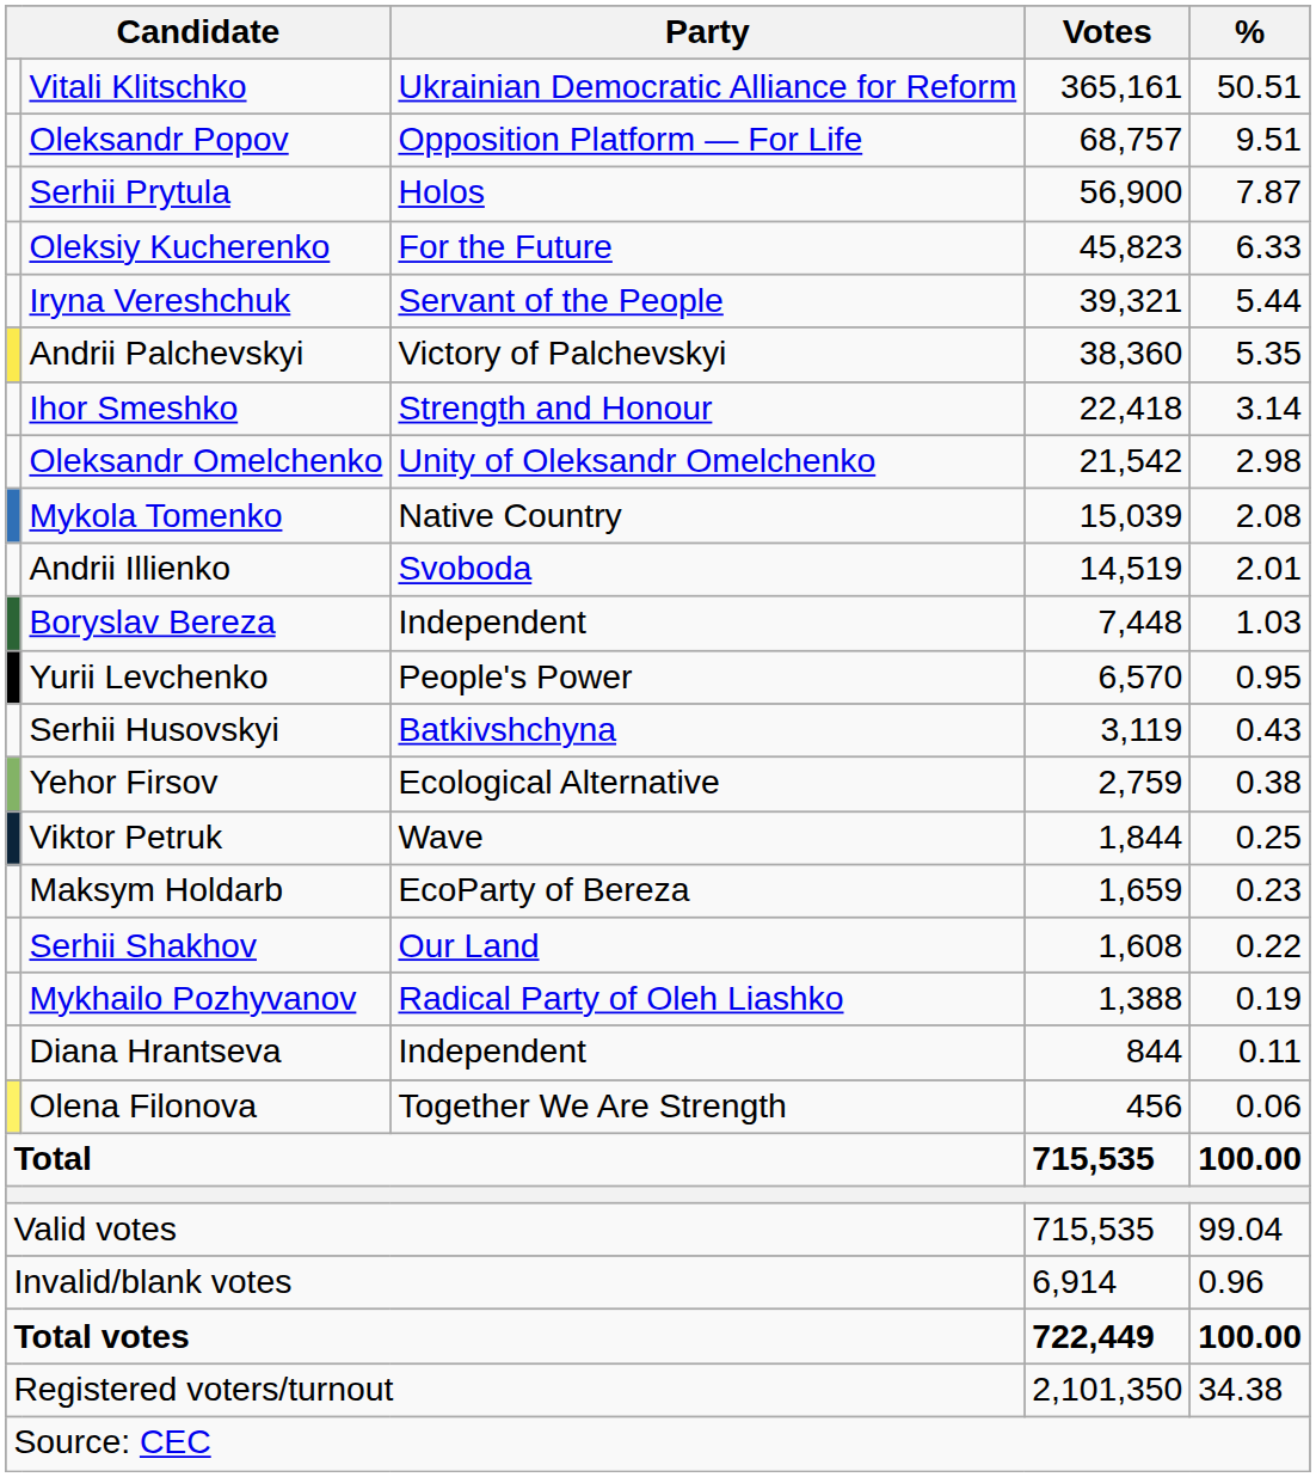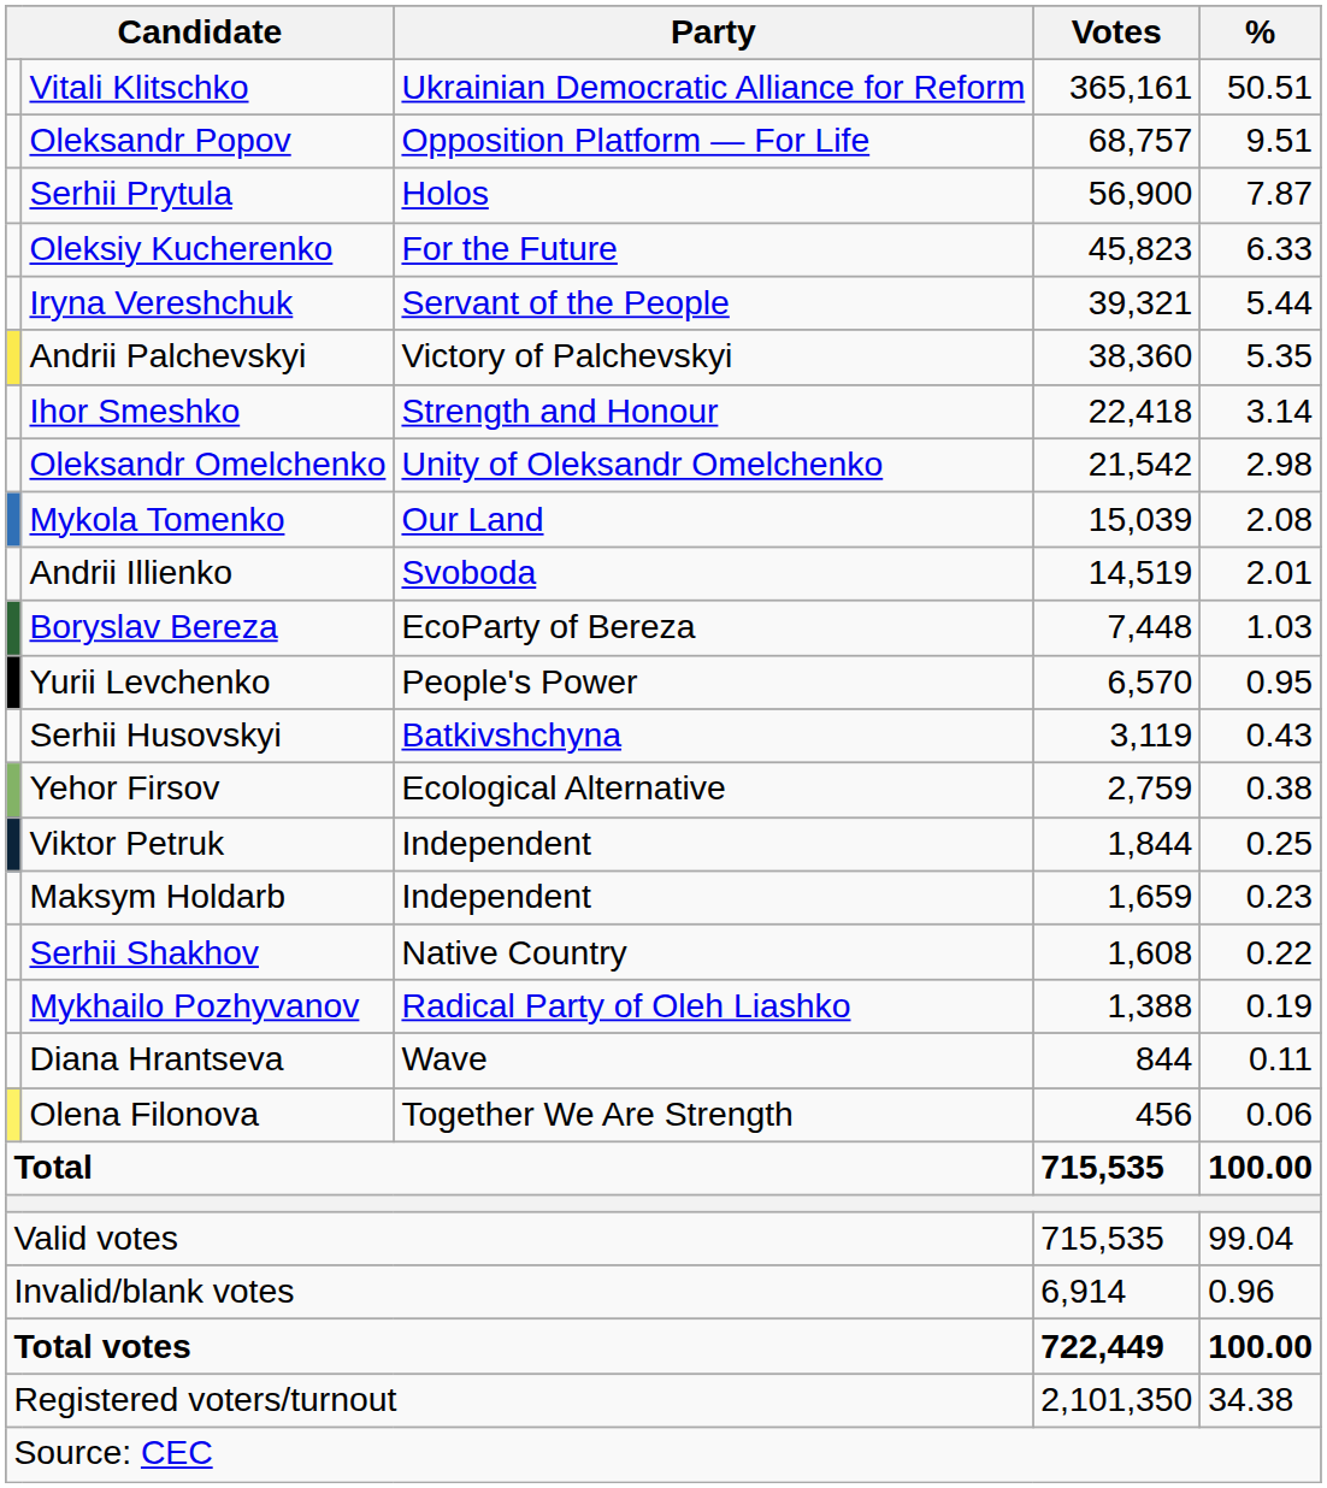Mykola Tomenko | Party: Native Country -> Our Land
Boryslav Bereza | Party: Independent -> EcoParty of Bereza
Viktor Petruk | Party: Wave -> Independent
Maksym Holdarb | Party: EcoParty of Bereza -> Independent
Serhii Shakhov | Party: Our Land -> Native Country
Diana Hrantseva | Party: Independent -> Wave
